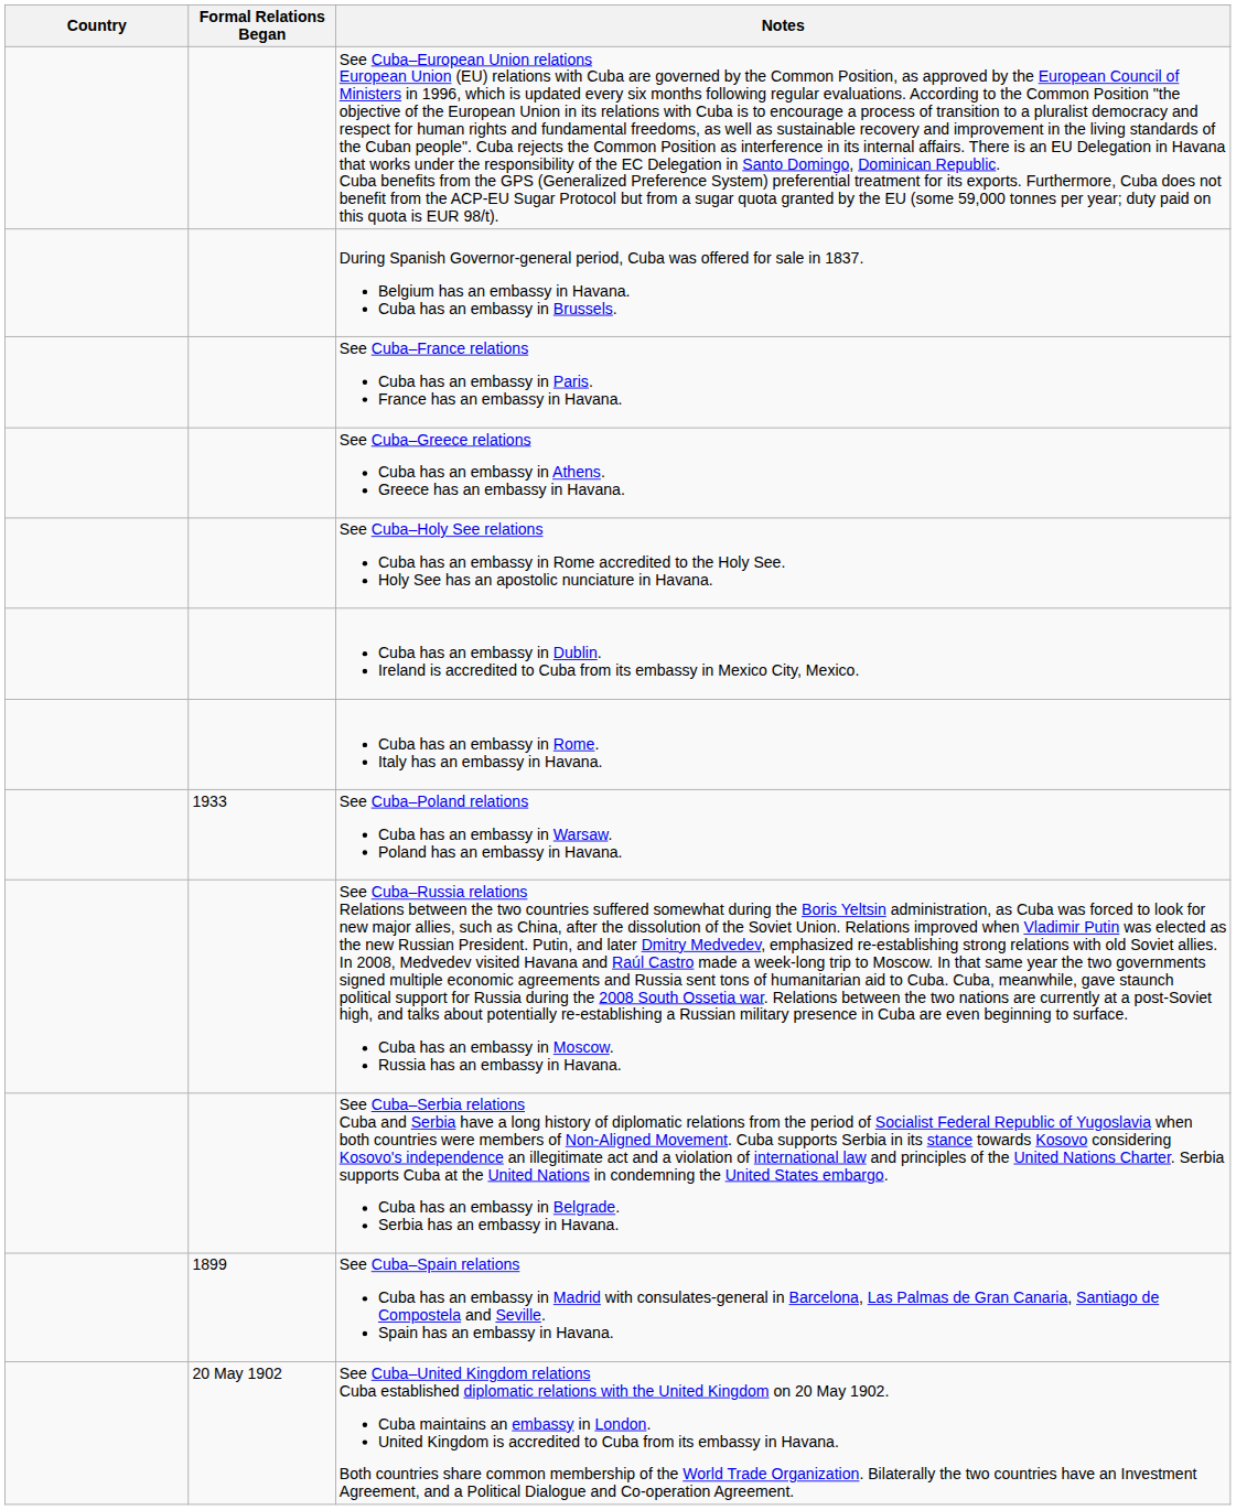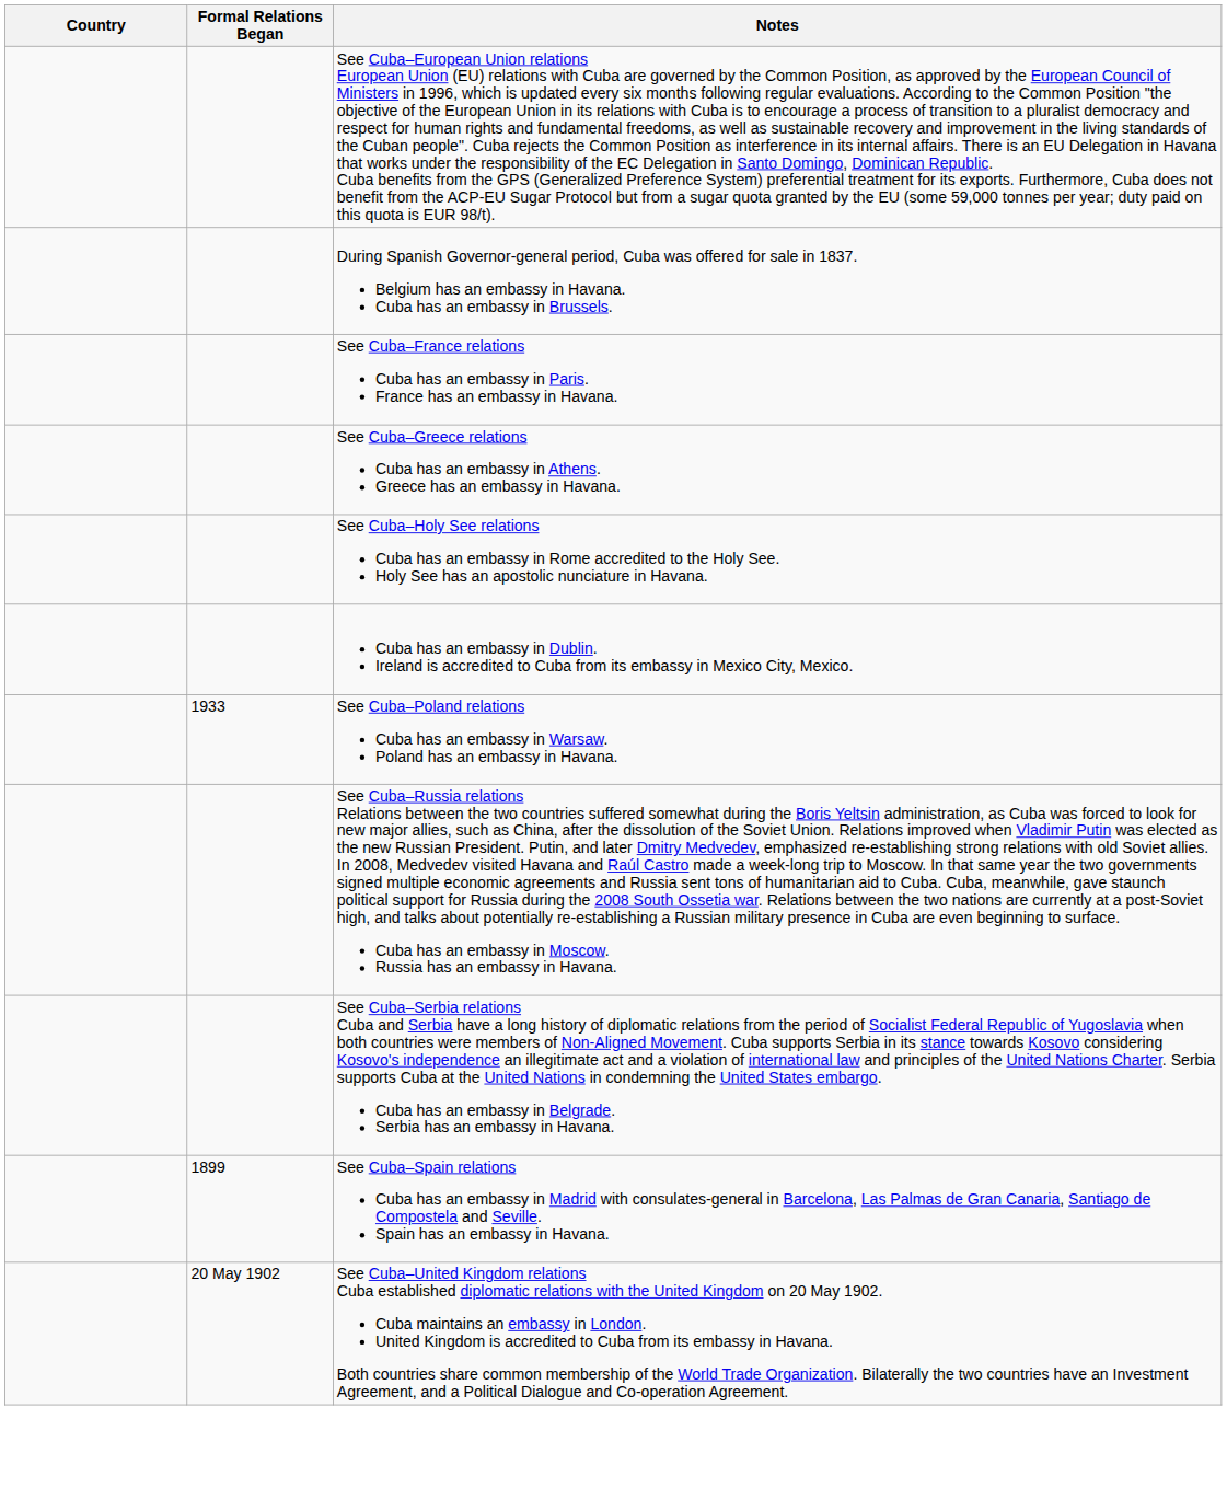- row: Cuba has an embassy in Rome. Italy has an embassy in Havana.
